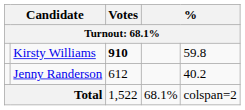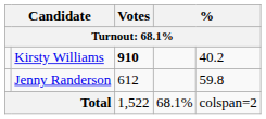Kirsty Williams | column 5: 59.8 -> 40.2
Jenny Randerson | column 5: 40.2 -> 59.8
